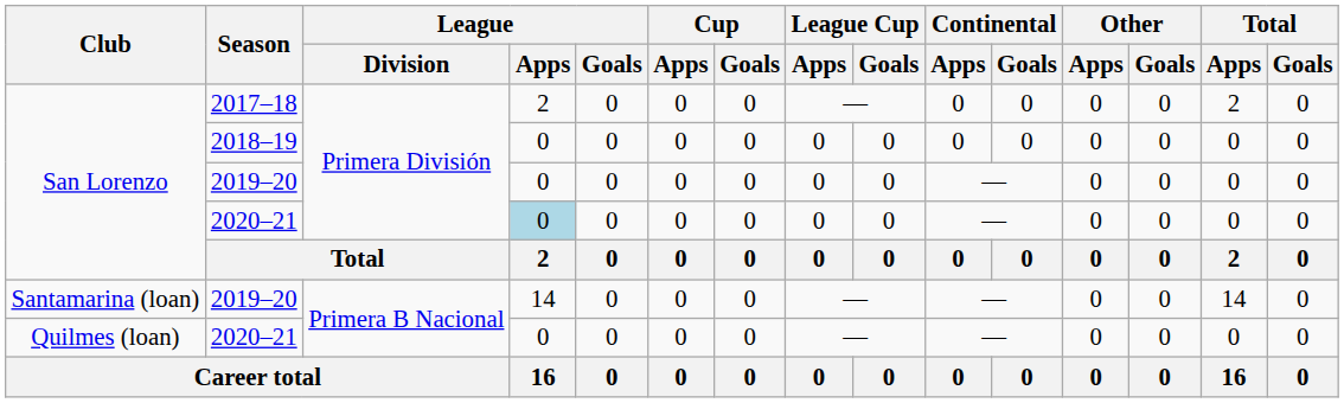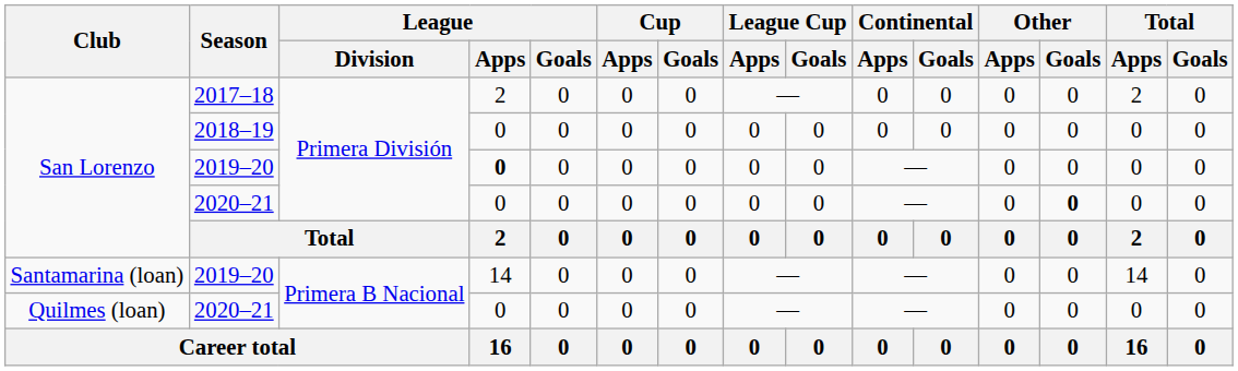San Lorenzo / 2019–20 | League / Apps: normal -> bold
San Lorenzo / 2020–21 | League / Apps: lightblue background -> no background
San Lorenzo / 2020–21 | Other / Goals: normal -> bold
